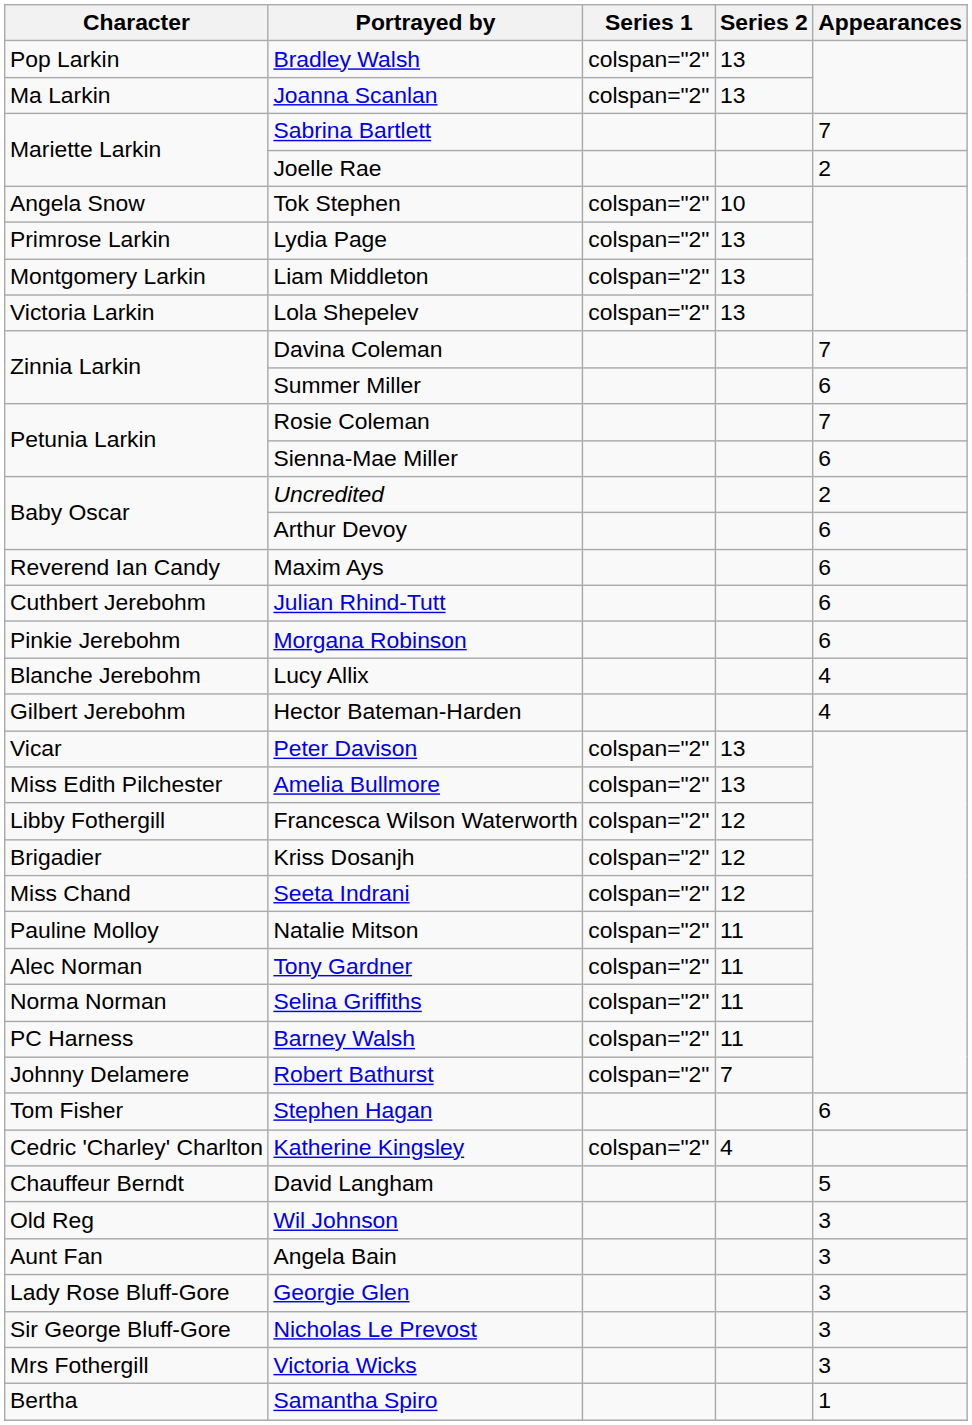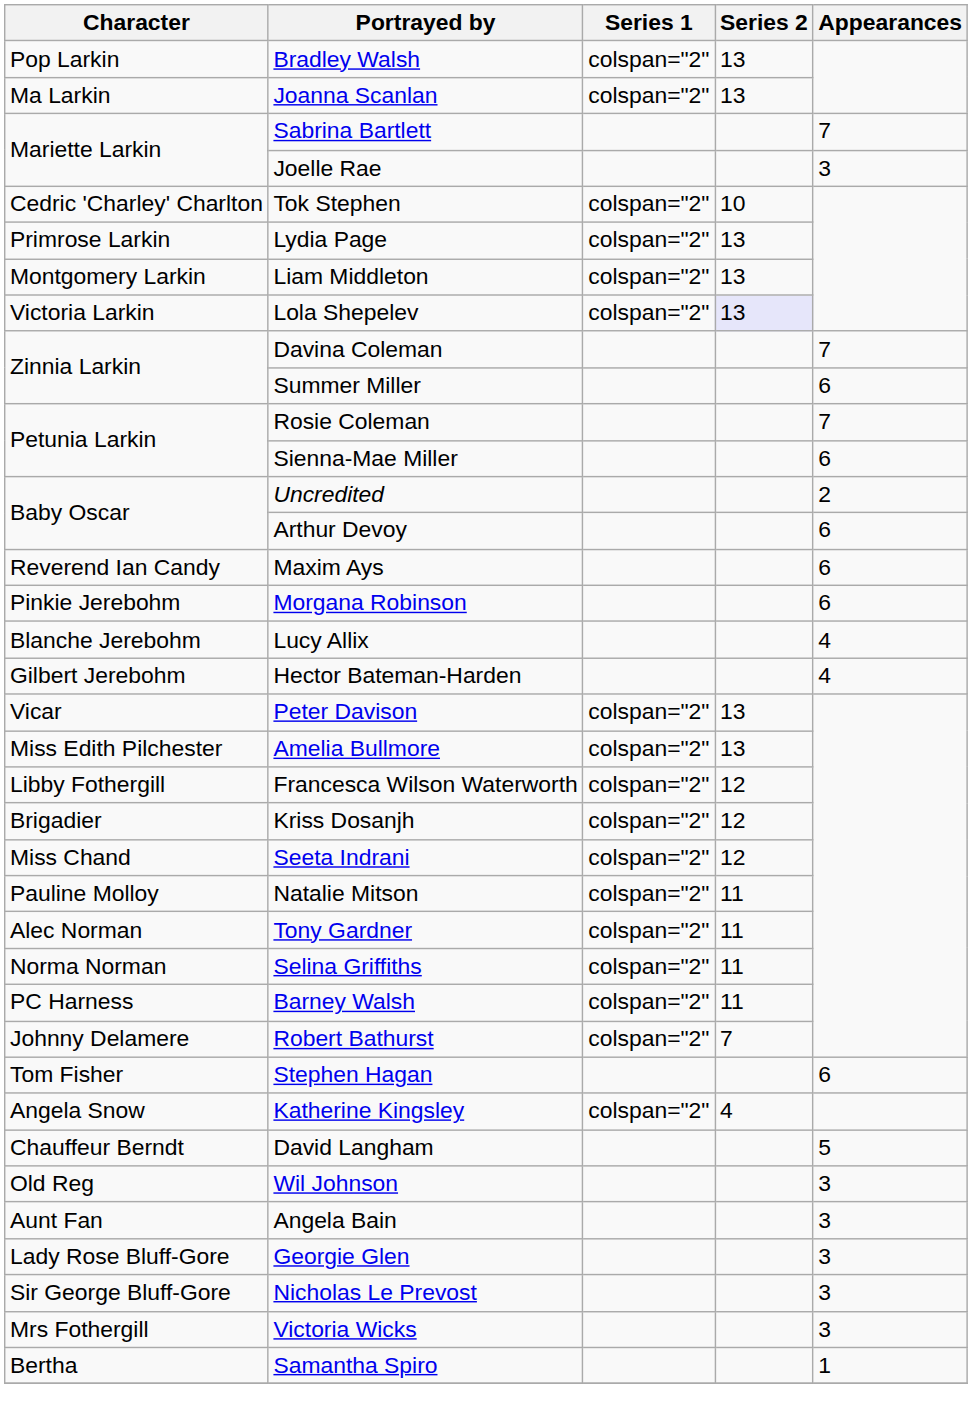Joelle Rae | Appearances: 2 -> 3
Tok Stephen | Character: Angela Snow -> Cedric 'Charley' Charlton
Lola Shepelev | Series 2: no background -> lavender background
- row: Cuthbert Jerebohm | Julian Rhind-Tutt | 6
Katherine Kingsley | Character: Cedric 'Charley' Charlton -> Angela Snow
